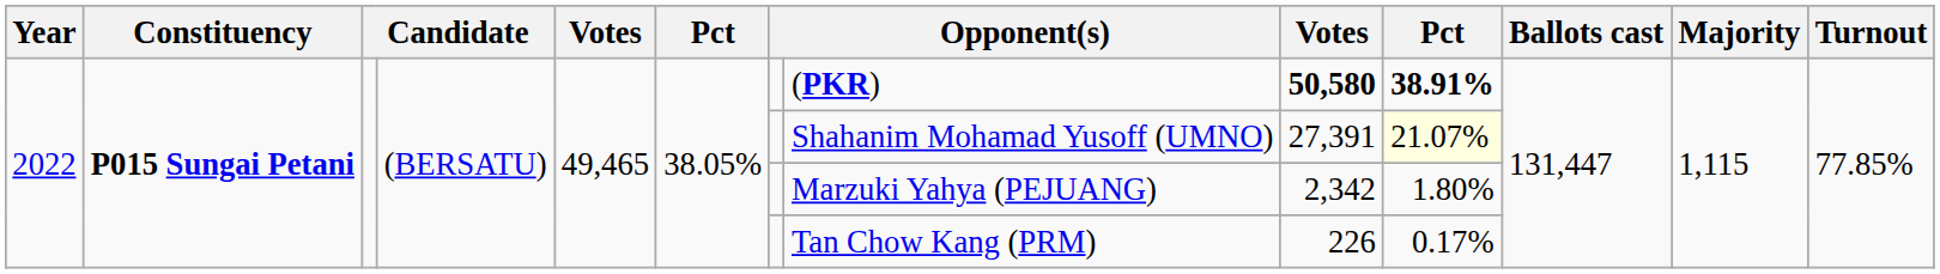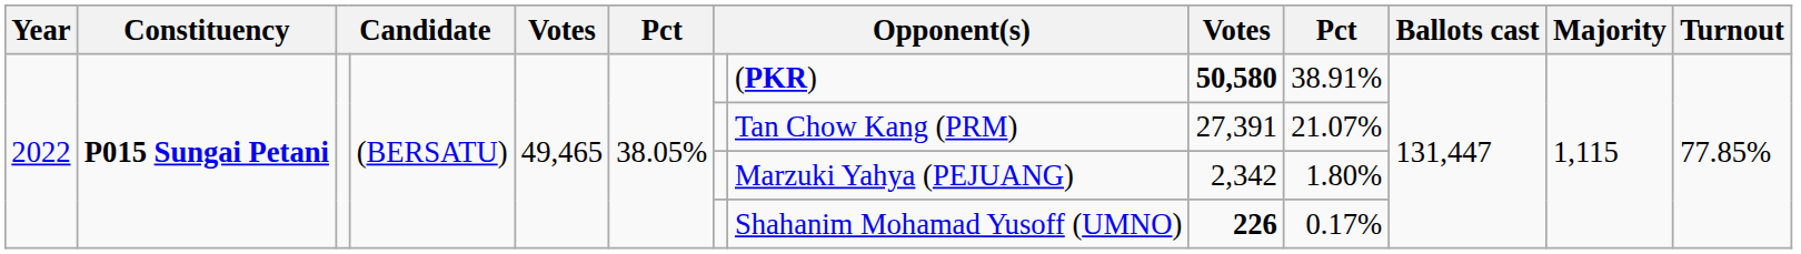row 2 | column 10: bold -> normal
row 3 | column 8: Shahanim Mohamad Yusoff (UMNO) -> Tan Chow Kang (PRM)
row 3 | column 10: lightyellow background -> no background
row 5 | column 8: Tan Chow Kang (PRM) -> Shahanim Mohamad Yusoff (UMNO)
row 5 | column 9: normal -> bold
